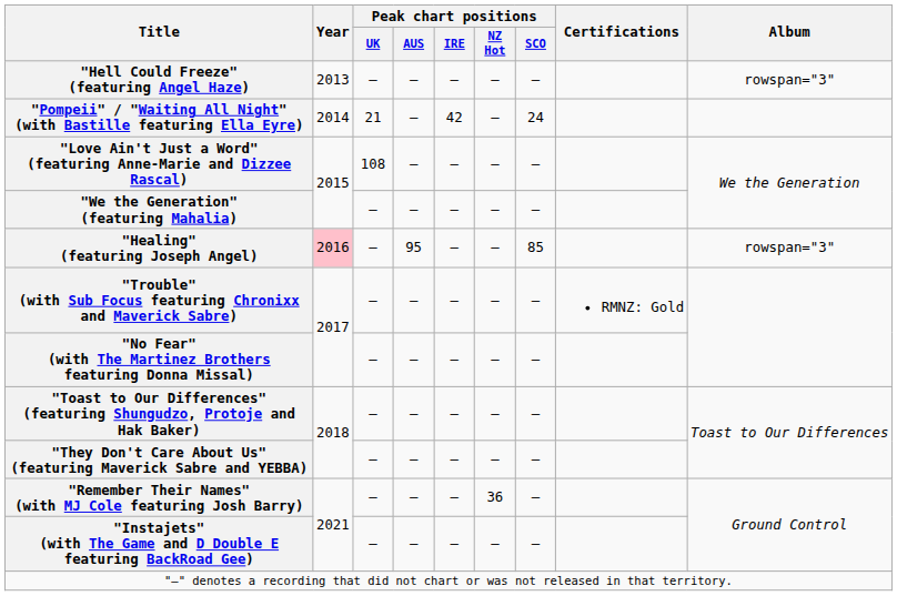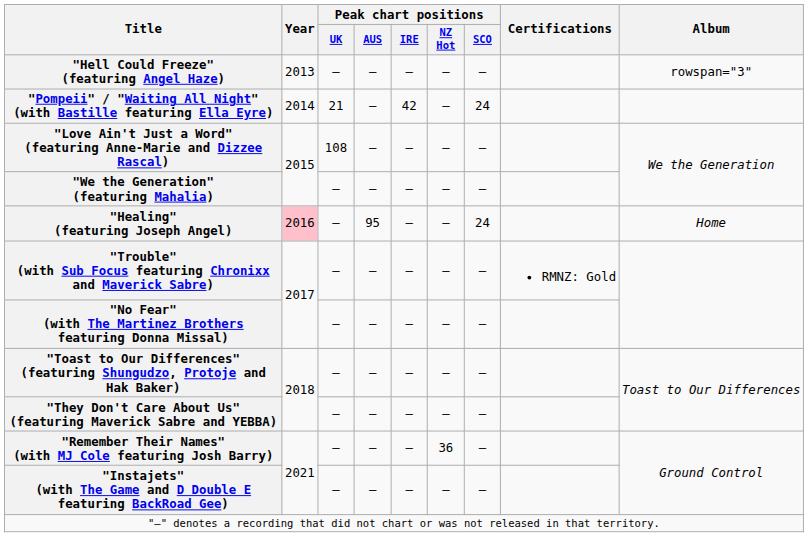"Healing" (featuring Joseph Angel) | Peak chart positions / SCO: 85 -> 24
"Healing" (featuring Joseph Angel) | Album: rowspan="3" -> Home
